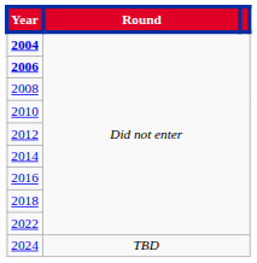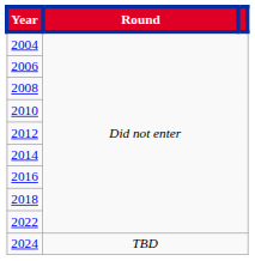2004 | Year: bold -> normal
2006 | Year: bold -> normal
